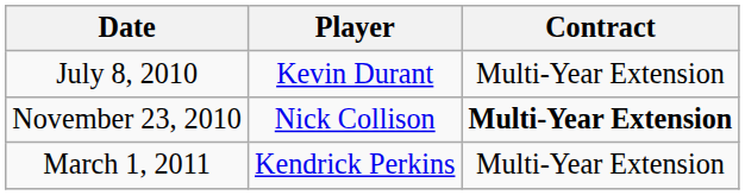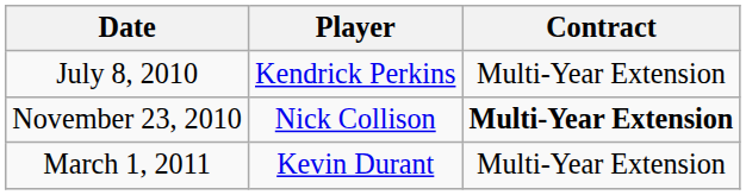July 8, 2010 | Player: Kevin Durant -> Kendrick Perkins
March 1, 2011 | Player: Kendrick Perkins -> Kevin Durant
